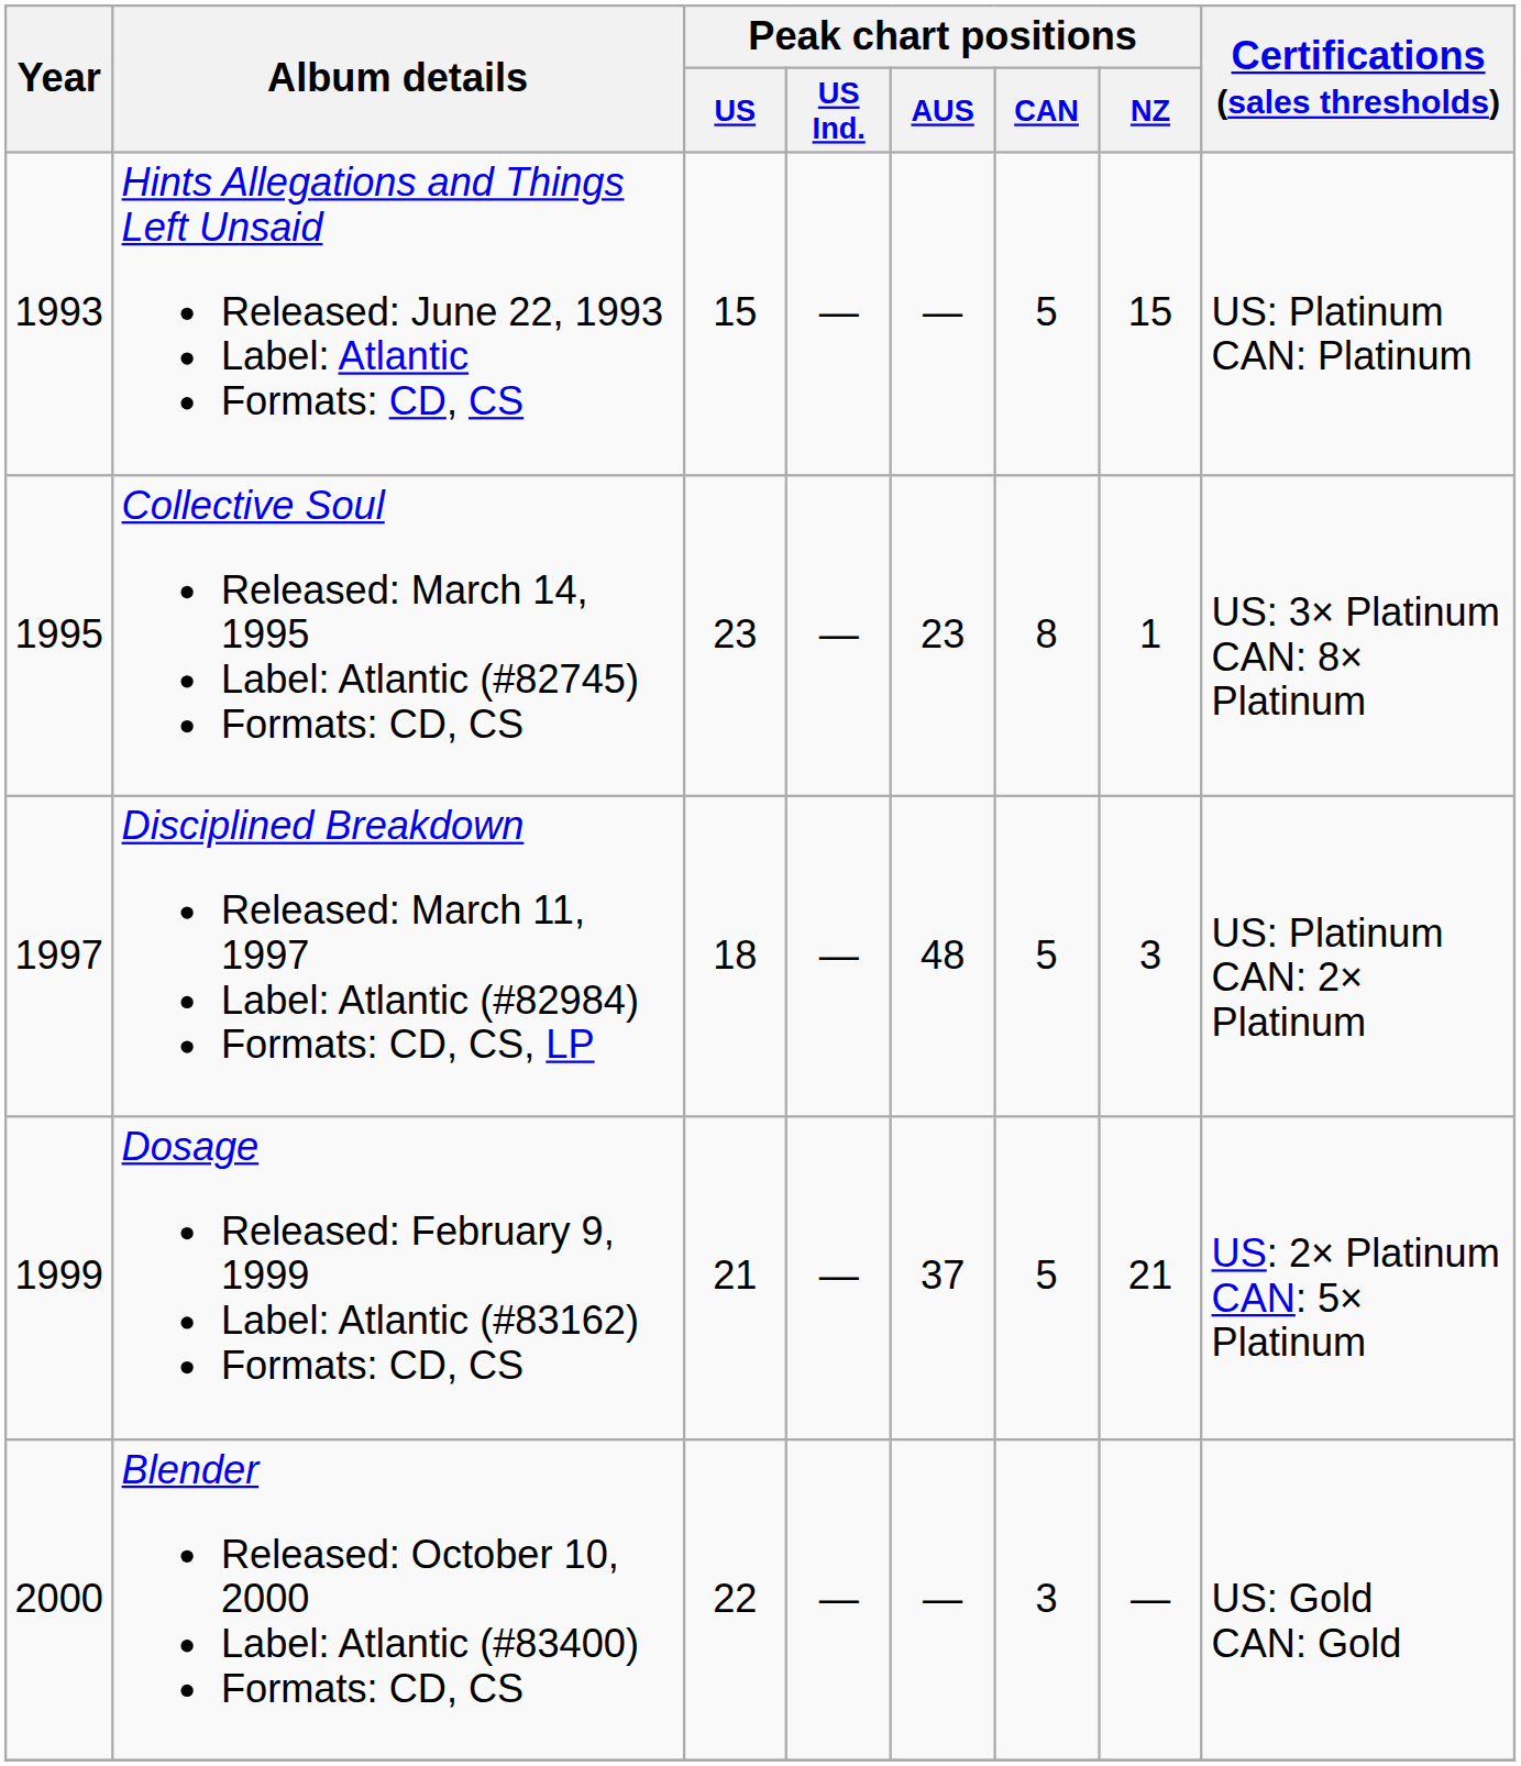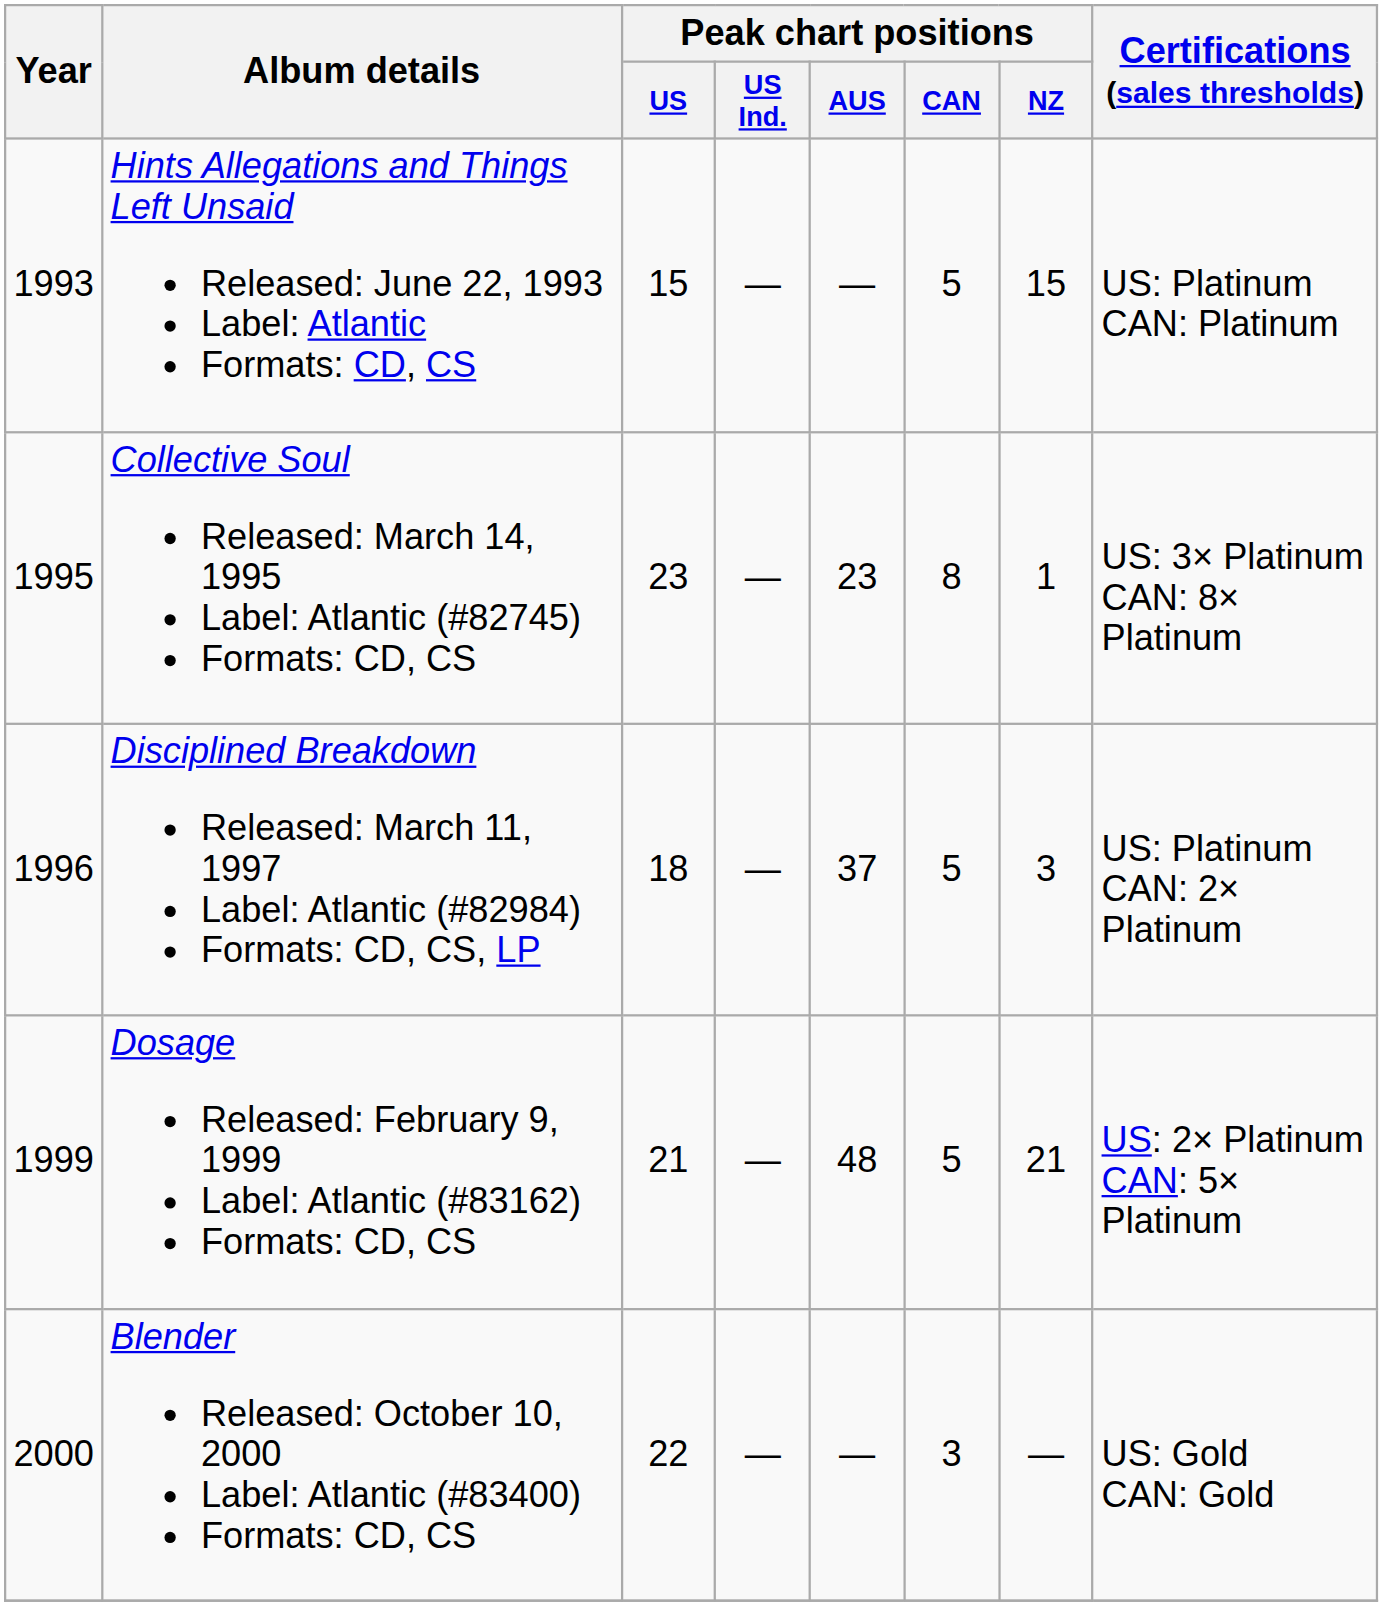row 5 | Year: 1997 -> 1996
row 5 | Peak chart positions / AUS: 48 -> 37
row 6 | Peak chart positions / AUS: 37 -> 48
